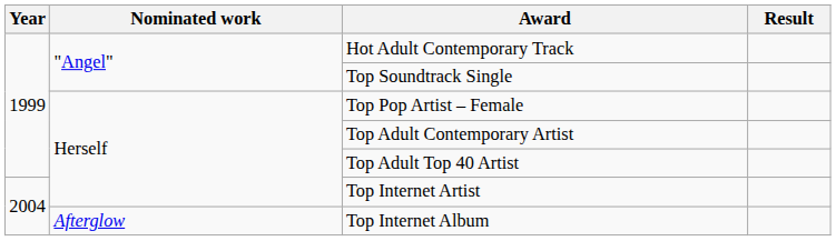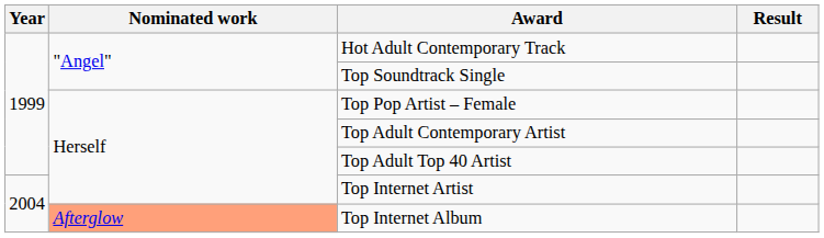Top Internet Album | Nominated work: no background -> lightsalmon background
